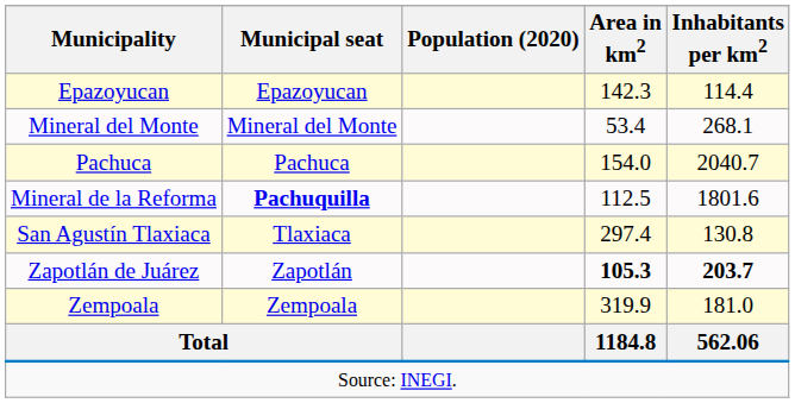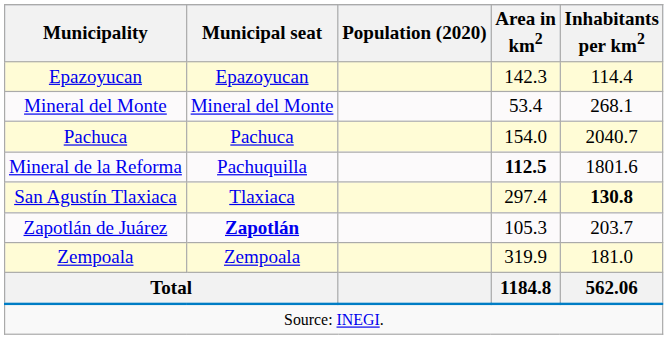Mineral de la Reforma | Municipal seat: bold -> normal
Mineral de la Reforma | Area in km2: normal -> bold
San Agustín Tlaxiaca | Inhabitants per km2: normal -> bold
Zapotlán de Juárez | Municipal seat: normal -> bold
Zapotlán de Juárez | Area in km2: bold -> normal
Zapotlán de Juárez | Inhabitants per km2: bold -> normal
